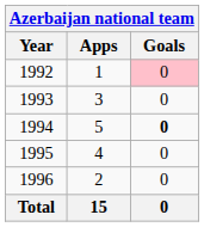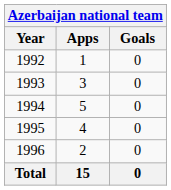1992 | Goals: pink background -> no background
1994 | Goals: bold -> normal
